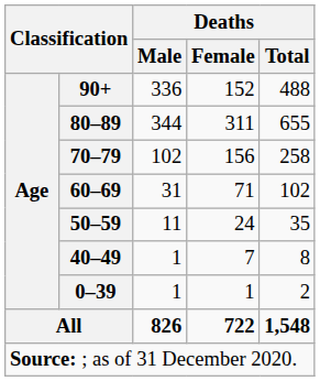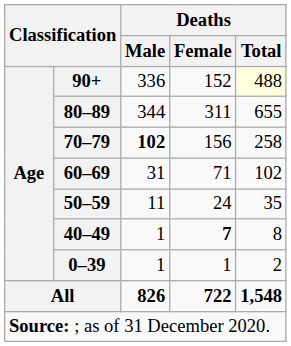90+ | Deaths / Total: no background -> lightyellow background
70–79 | Deaths / Male: normal -> bold
40–49 | Deaths / Female: normal -> bold
